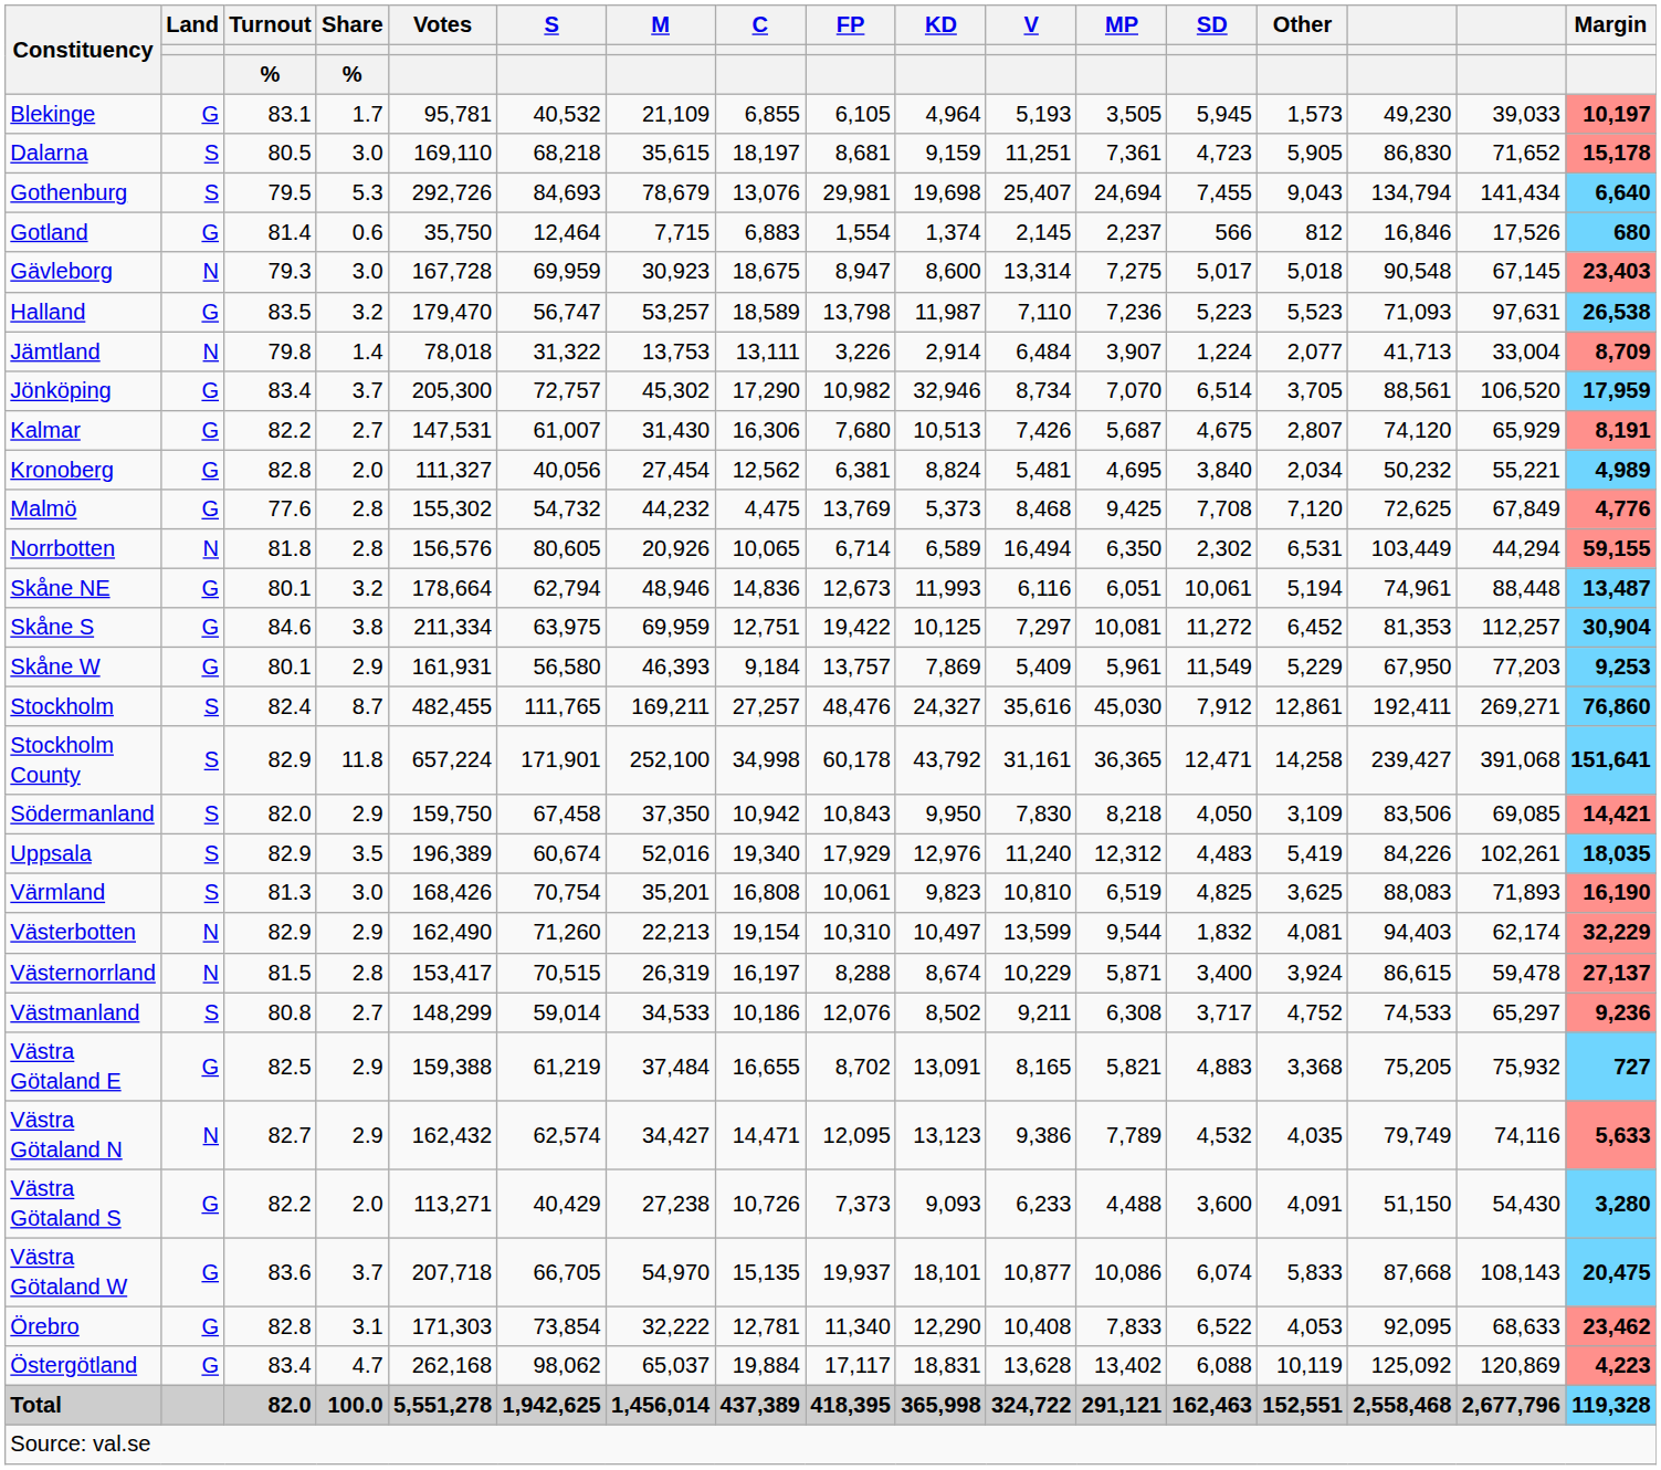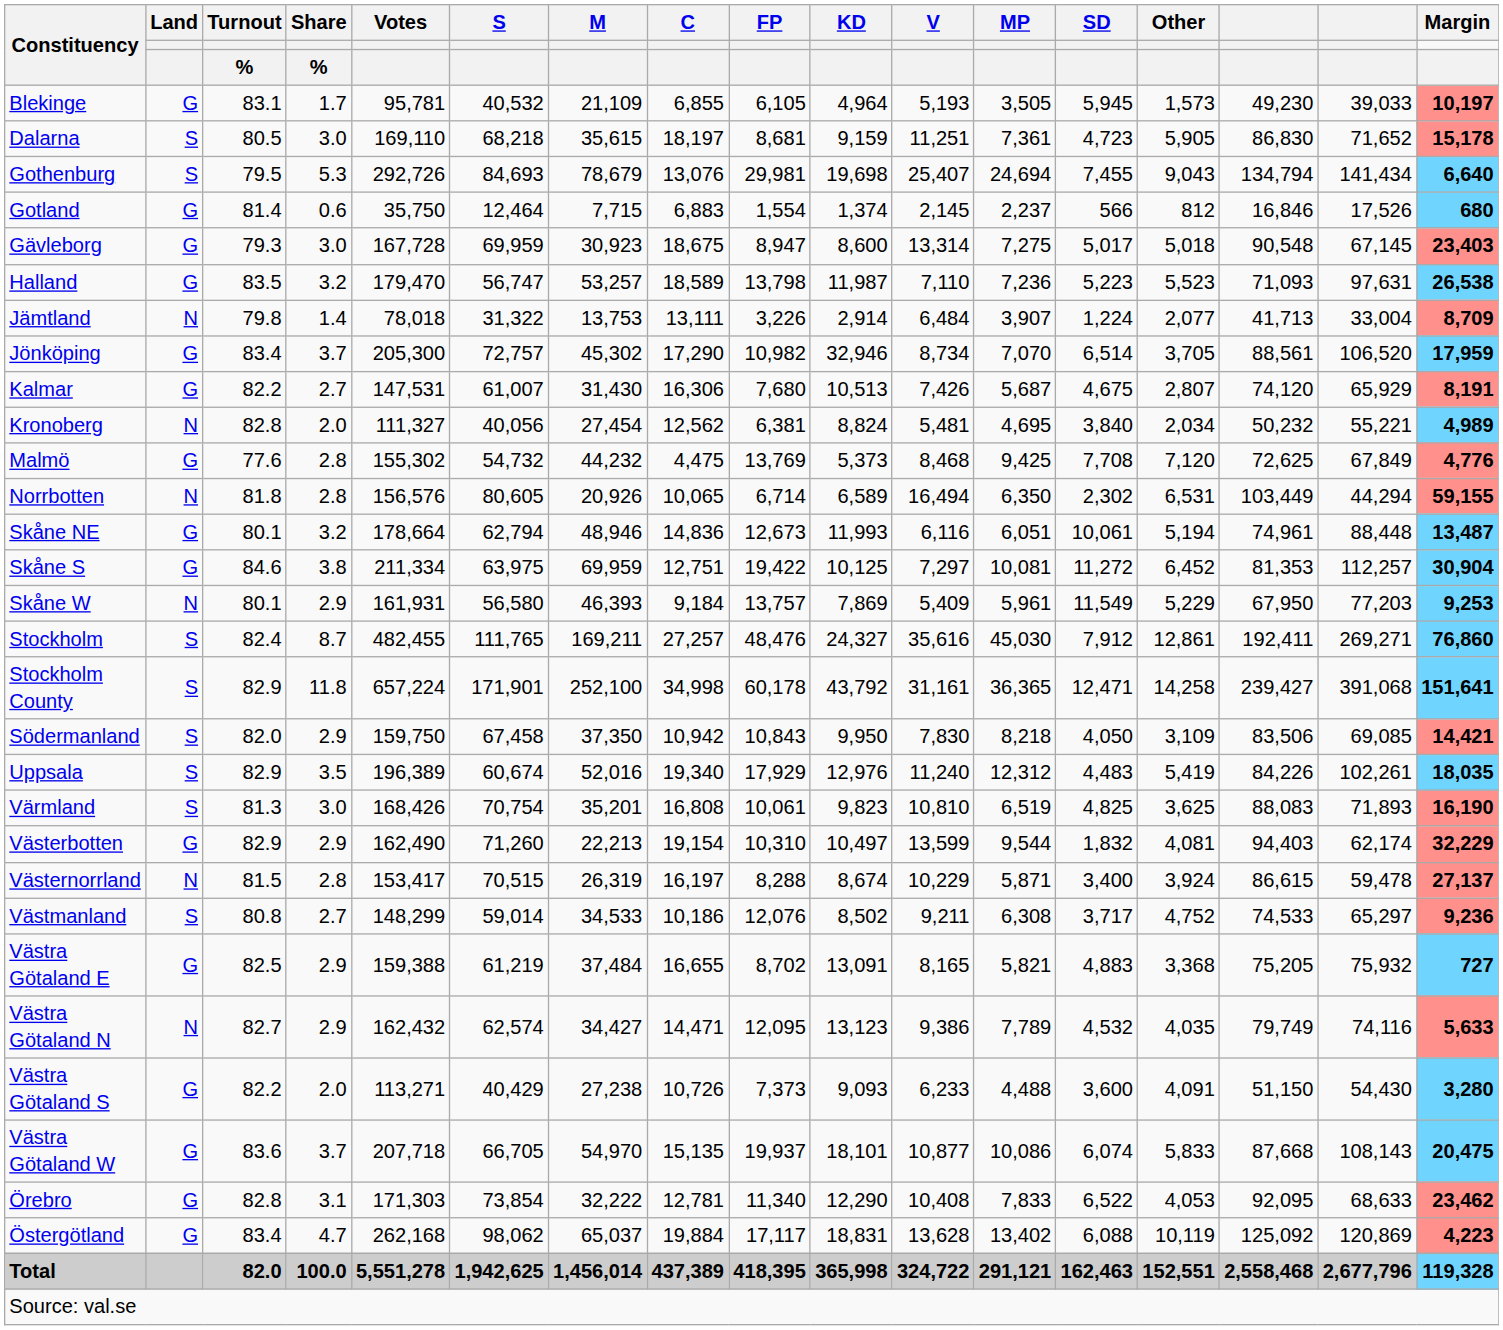Gävleborg | Land: N -> G
Kronoberg | Land: G -> N
Skåne W | Land: G -> N
Västerbotten | Land: N -> G
